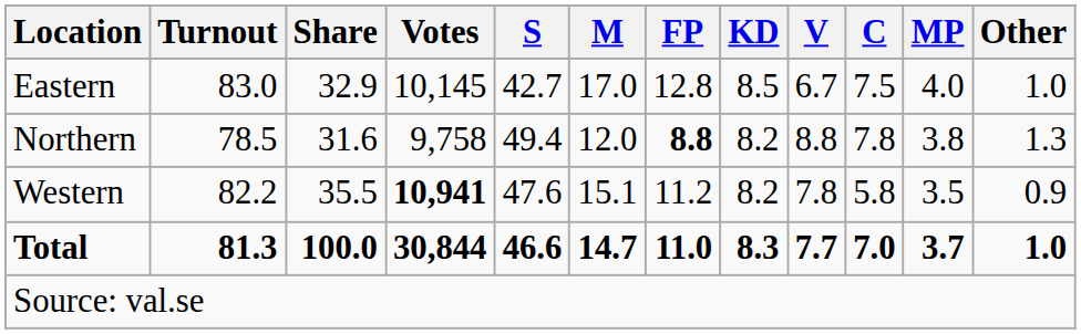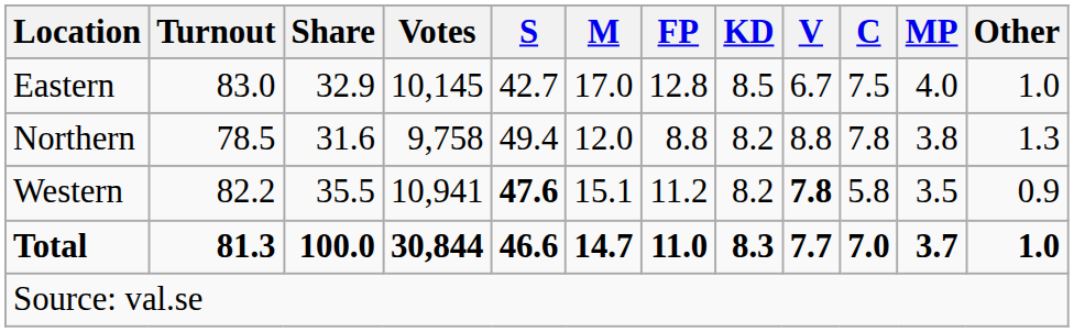Northern | FP: bold -> normal
Western | Votes: bold -> normal
Western | S: normal -> bold
Western | V: normal -> bold
